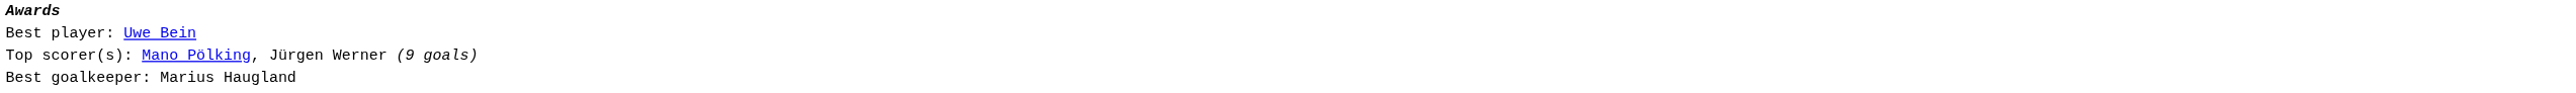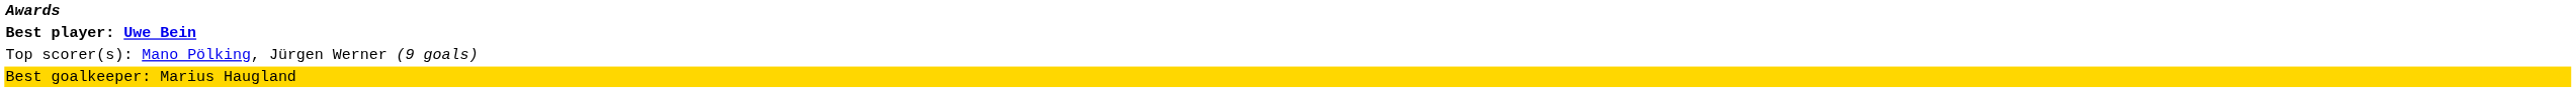Best player: Uwe Bein | Awards: normal -> bold
Best goalkeeper: Marius Haugland | Awards: no background -> gold background
